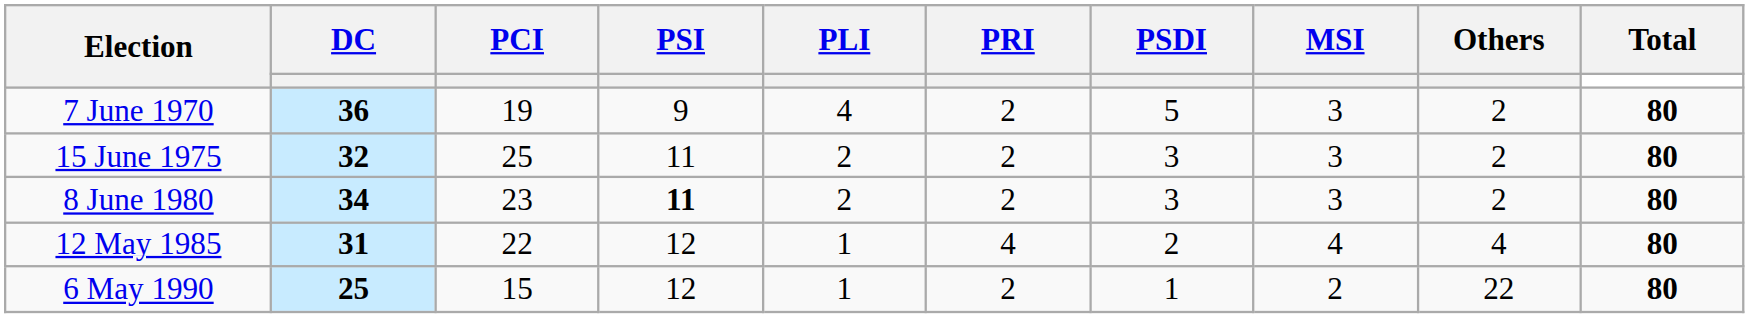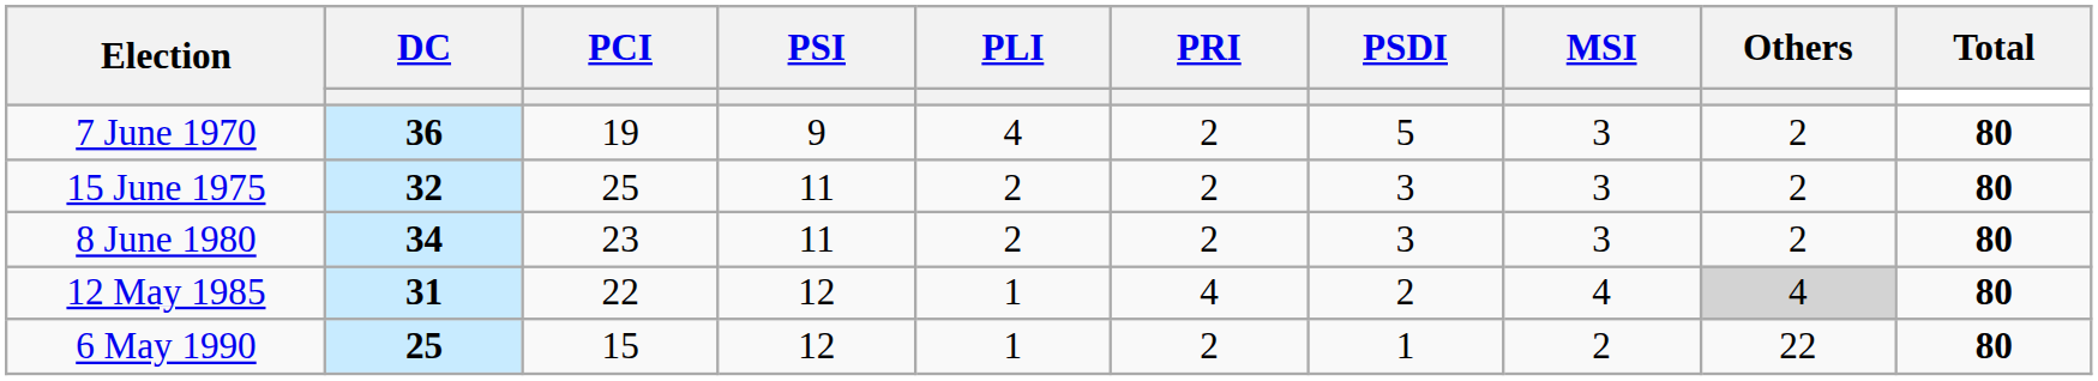8 June 1980 | PSI: bold -> normal
12 May 1985 | Others: no background -> lightgrey background
